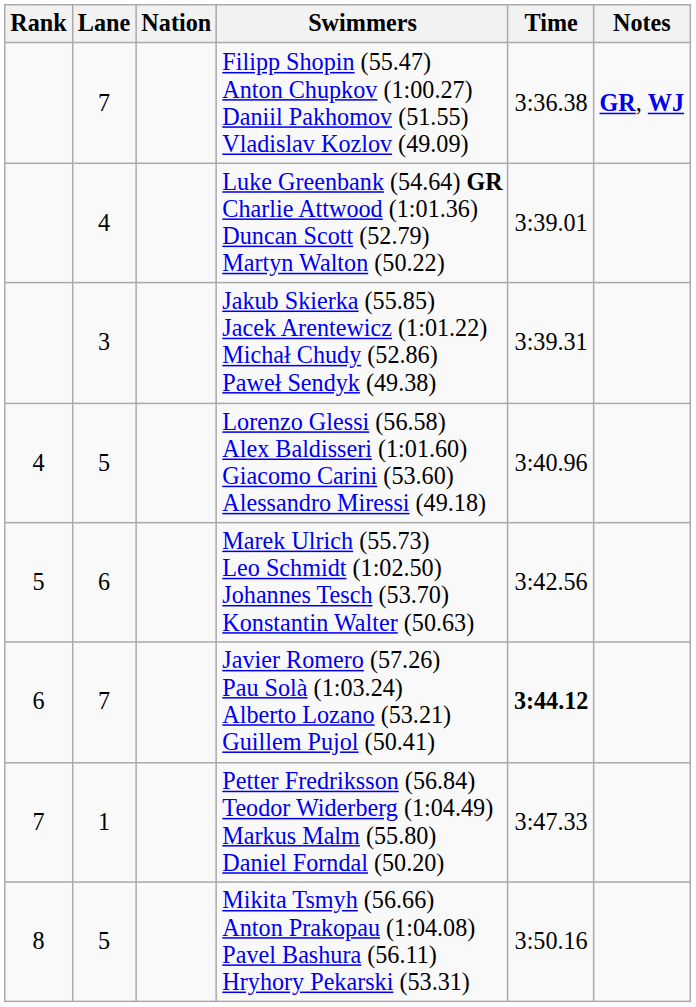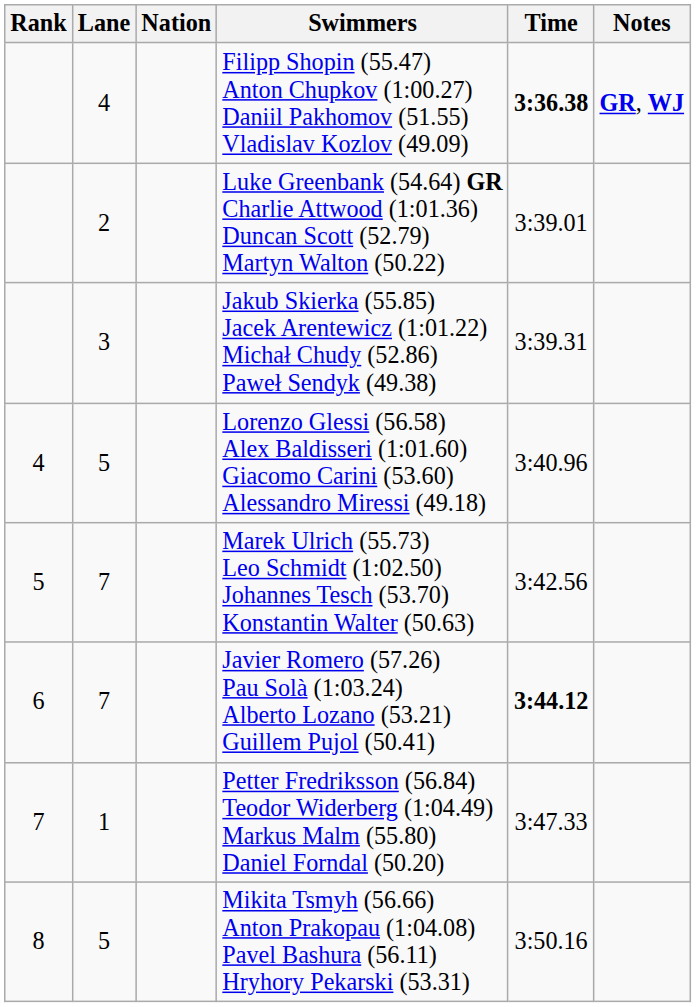row 2 | Lane: 7 -> 4
row 2 | Time: normal -> bold
row 3 | Lane: 4 -> 2
row 6 | Lane: 6 -> 7
